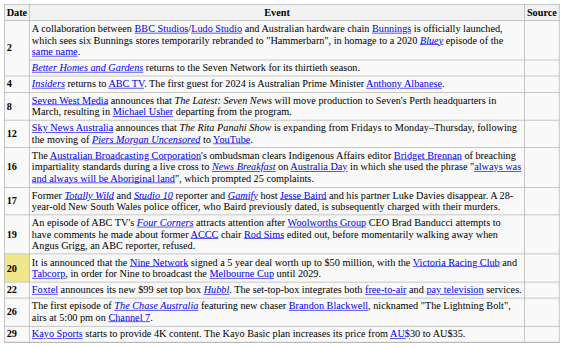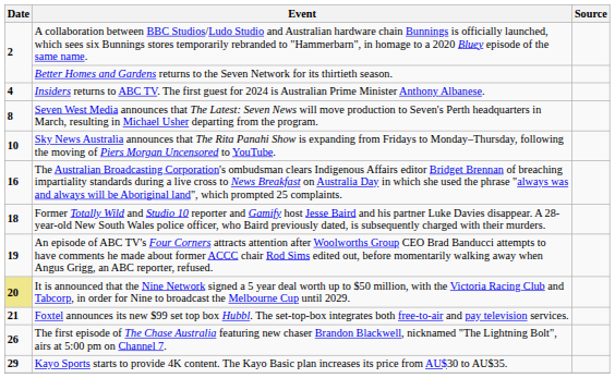row 6 | Date: 12 -> 10
row 8 | Date: 17 -> 18
row 11 | Date: 22 -> 21
